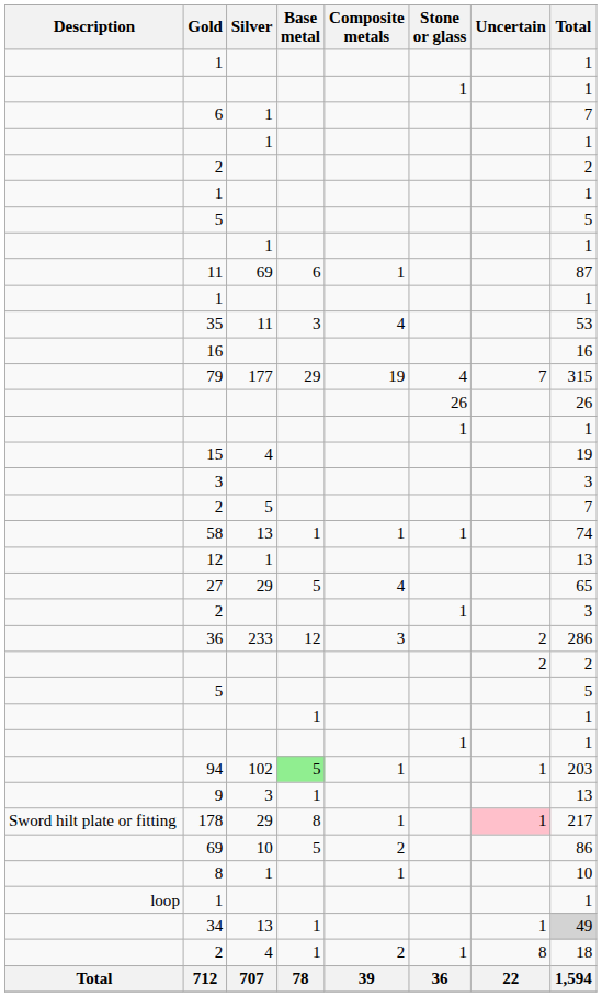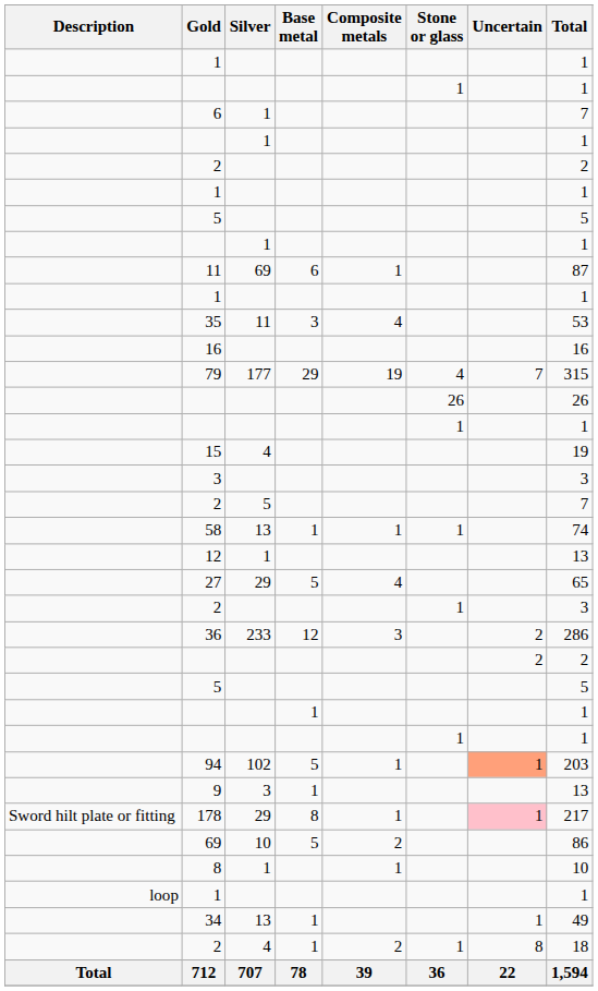94 | Base metal: lightgreen background -> no background
94 | Uncertain: no background -> lightsalmon background
34 | Total: lightgrey background -> no background
